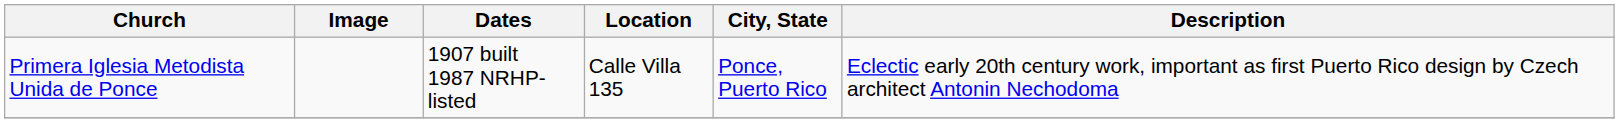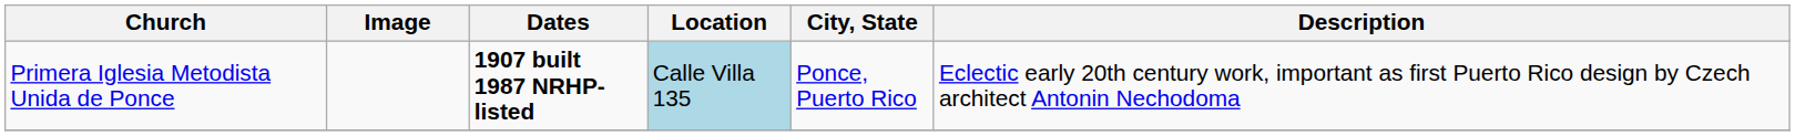Primera Iglesia Metodista Unida de Ponce | Dates: normal -> bold
Primera Iglesia Metodista Unida de Ponce | Location: no background -> lightblue background
